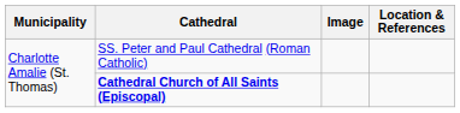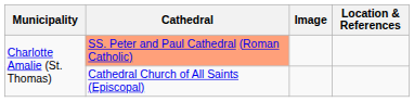SS. Peter and Paul Cathedral (Roman Catholic) | Cathedral: no background -> lightsalmon background
Cathedral Church of All Saints (Episcopal) | Cathedral: bold -> normal
